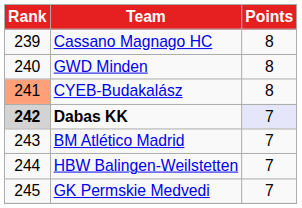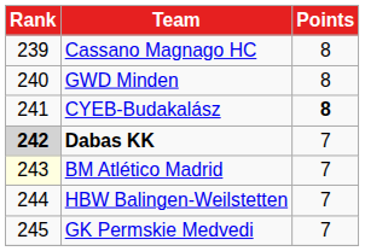CYEB-Budakalász | Rank: lightsalmon background -> no background
CYEB-Budakalász | Points: normal -> bold
Dabas KK | Points: lavender background -> no background
BM Atlético Madrid | Rank: no background -> lightyellow background
